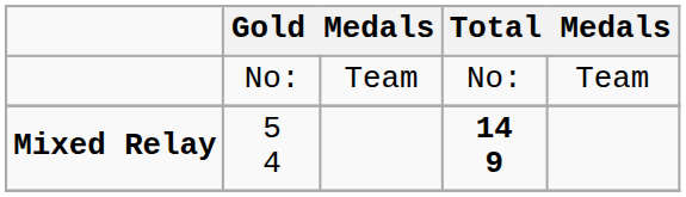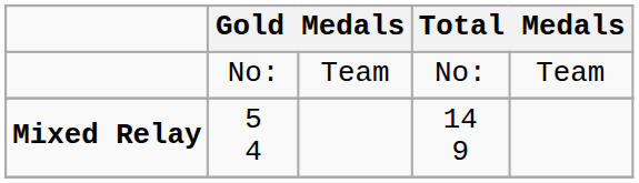Mixed Relay | column 4: bold -> normal
